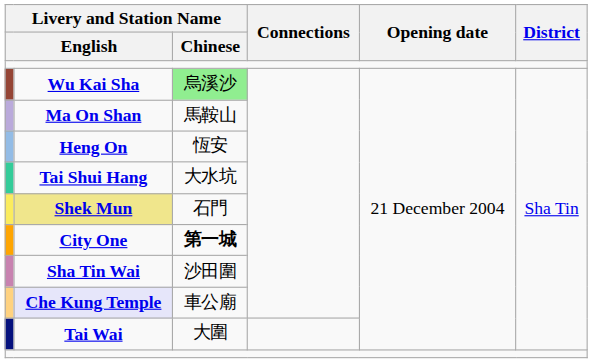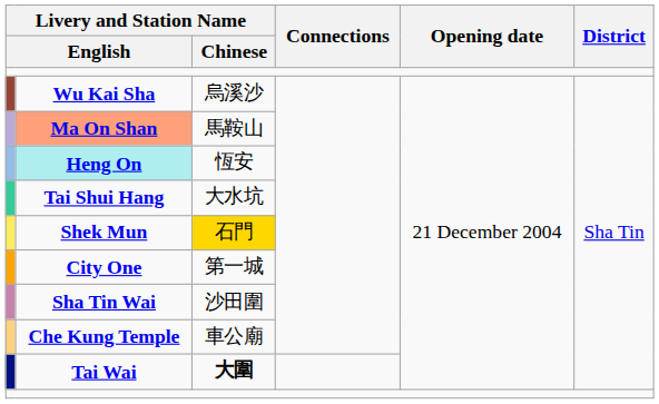Wu Kai Sha | Livery and Station Name / Chinese: lightgreen background -> no background
Ma On Shan | column 2: no background -> lightsalmon background
Heng On | column 2: no background -> paleturquoise background
Shek Mun | column 2: khaki background -> no background
Shek Mun | Livery and Station Name / Chinese: no background -> gold background
City One | Livery and Station Name / Chinese: bold -> normal
Che Kung Temple | column 2: lavender background -> no background
Tai Wai | Livery and Station Name / Chinese: normal -> bold
